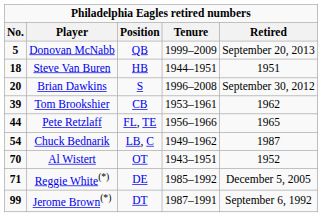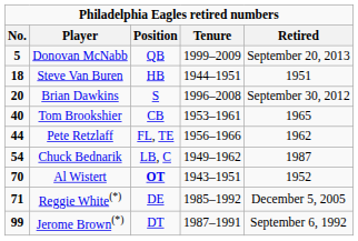Tom Brookshier | No.: 39 -> 40
Tom Brookshier | Retired: 1962 -> 1965
Pete Retzlaff | Retired: 1965 -> 1962
Al Wistert | Position: normal -> bold
